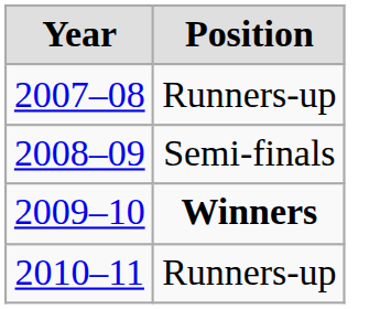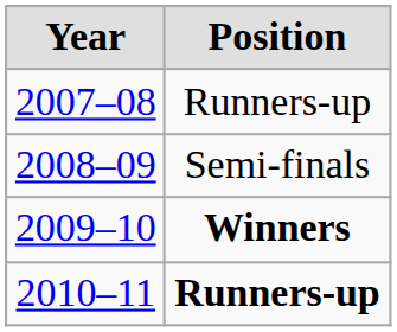2010–11 | Position: normal -> bold
